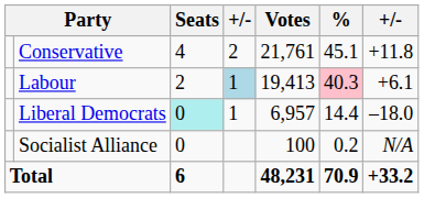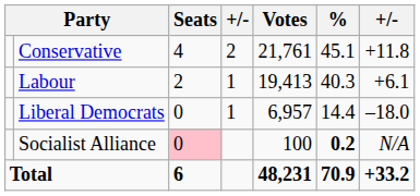Labour | column 4: lightblue background -> no background
Labour | %: pink background -> no background
Liberal Democrats | Seats: paleturquoise background -> no background
Socialist Alliance | Seats: no background -> pink background
Socialist Alliance | %: normal -> bold
